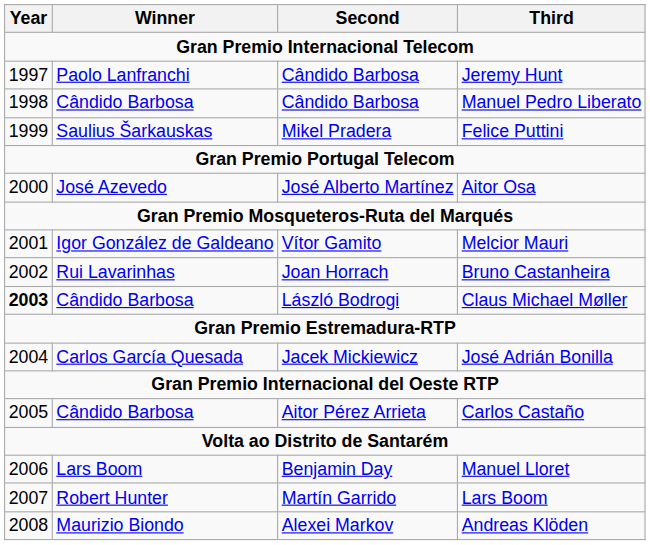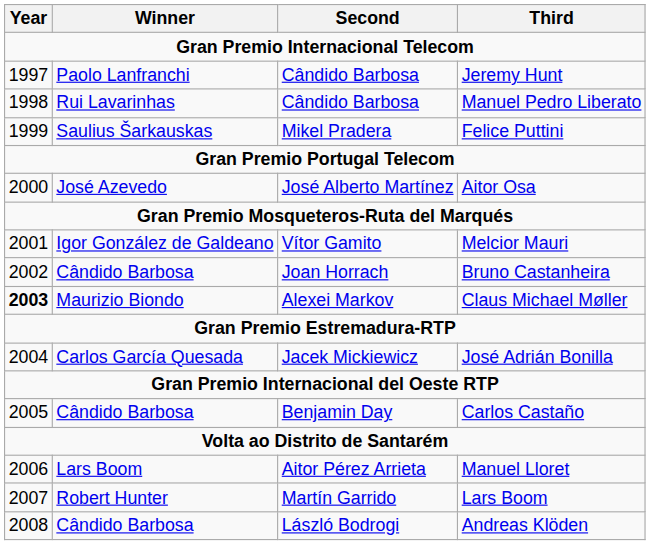Manuel Pedro Liberato | Winner: Cândido Barbosa -> Rui Lavarinhas
Bruno Castanheira | Winner: Rui Lavarinhas -> Cândido Barbosa
Claus Michael Møller | Winner: Cândido Barbosa -> Maurizio Biondo
Claus Michael Møller | Second: László Bodrogi -> Alexei Markov
Carlos Castaño | Second: Aitor Pérez Arrieta -> Benjamin Day
Manuel Lloret | Second: Benjamin Day -> Aitor Pérez Arrieta
Andreas Klöden | Winner: Maurizio Biondo -> Cândido Barbosa
Andreas Klöden | Second: Alexei Markov -> László Bodrogi
